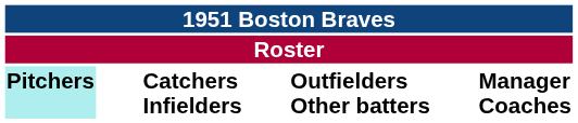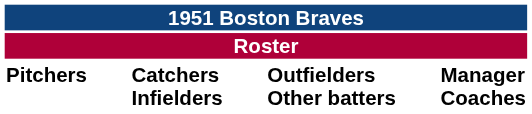Pitchers | column 1: paleturquoise background -> no background
